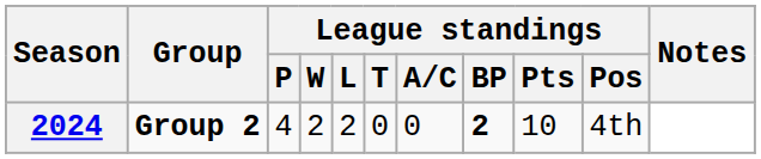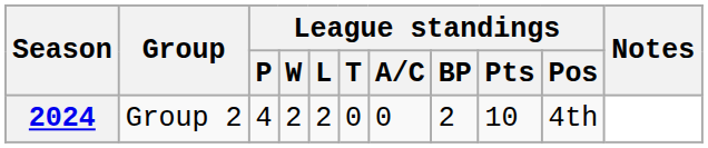2024 | Group: bold -> normal
2024 | League standings / BP: bold -> normal
